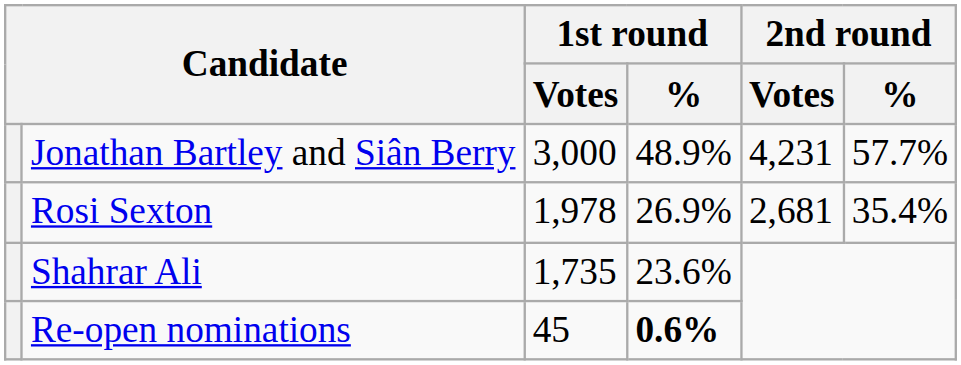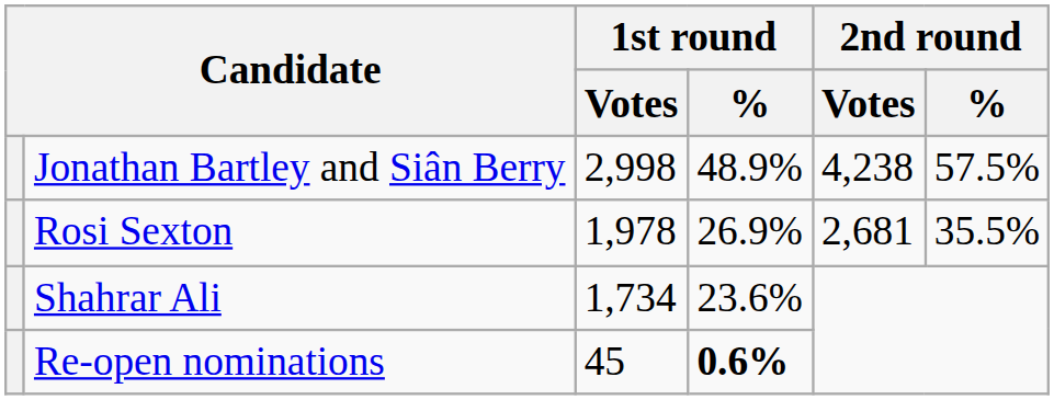Jonathan Bartley and Siân Berry | 1st round / Votes: 3,000 -> 2,998
Jonathan Bartley and Siân Berry | 2nd round / Votes: 4,231 -> 4,238
Jonathan Bartley and Siân Berry | 2nd round / %: 57.7% -> 57.5%
Rosi Sexton | 2nd round / %: 35.4% -> 35.5%
Shahrar Ali | 1st round / Votes: 1,735 -> 1,734
